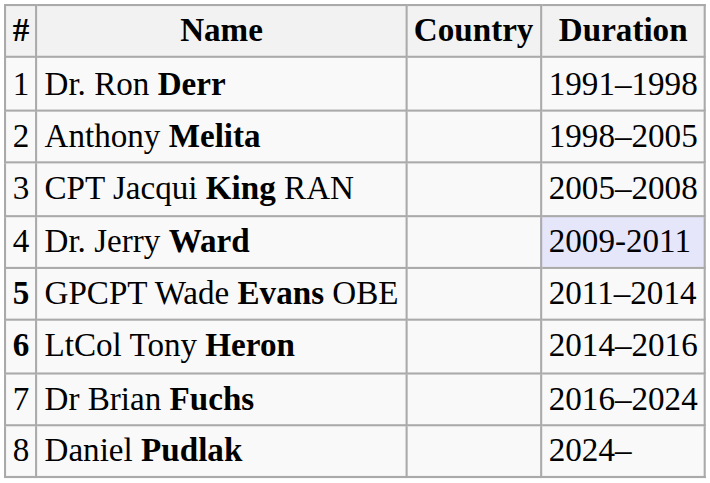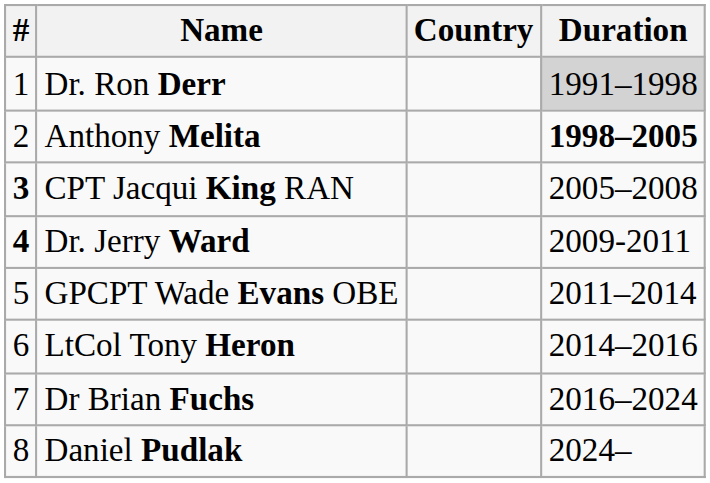Dr. Ron Derr | Duration: no background -> lightgrey background
Anthony Melita | Duration: normal -> bold
CPT Jacqui King RAN | #: normal -> bold
Dr. Jerry Ward | #: normal -> bold
Dr. Jerry Ward | Duration: lavender background -> no background
GPCPT Wade Evans OBE | #: bold -> normal
LtCol Tony Heron | #: bold -> normal
